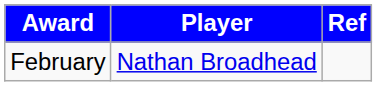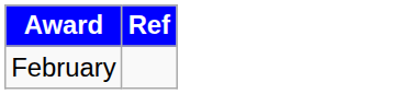- column: Player | Nathan Broadhead
